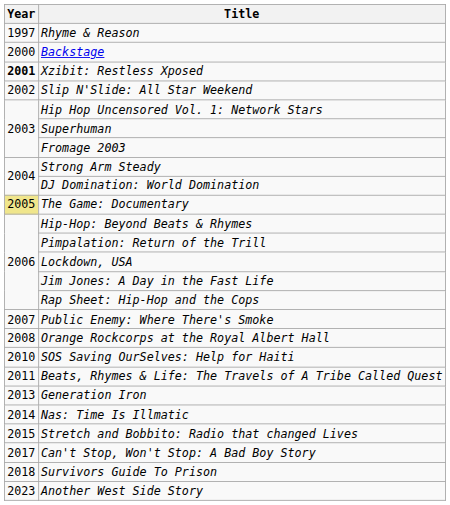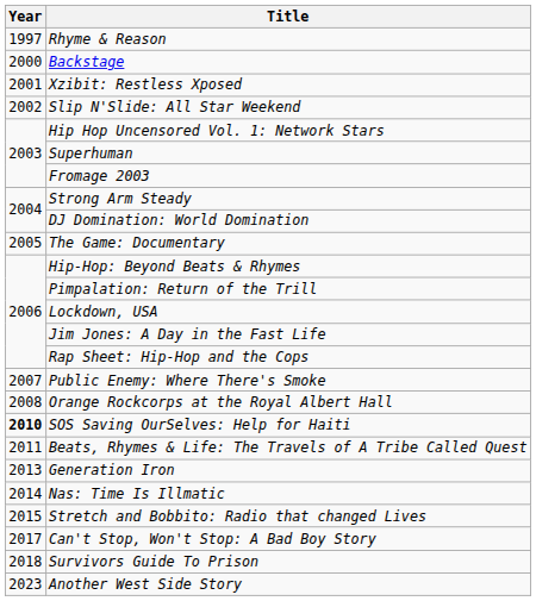Xzibit: Restless Xposed | Year: bold -> normal
The Game: Documentary | Year: khaki background -> no background
SOS Saving OurSelves: Help for Haiti | Year: normal -> bold
